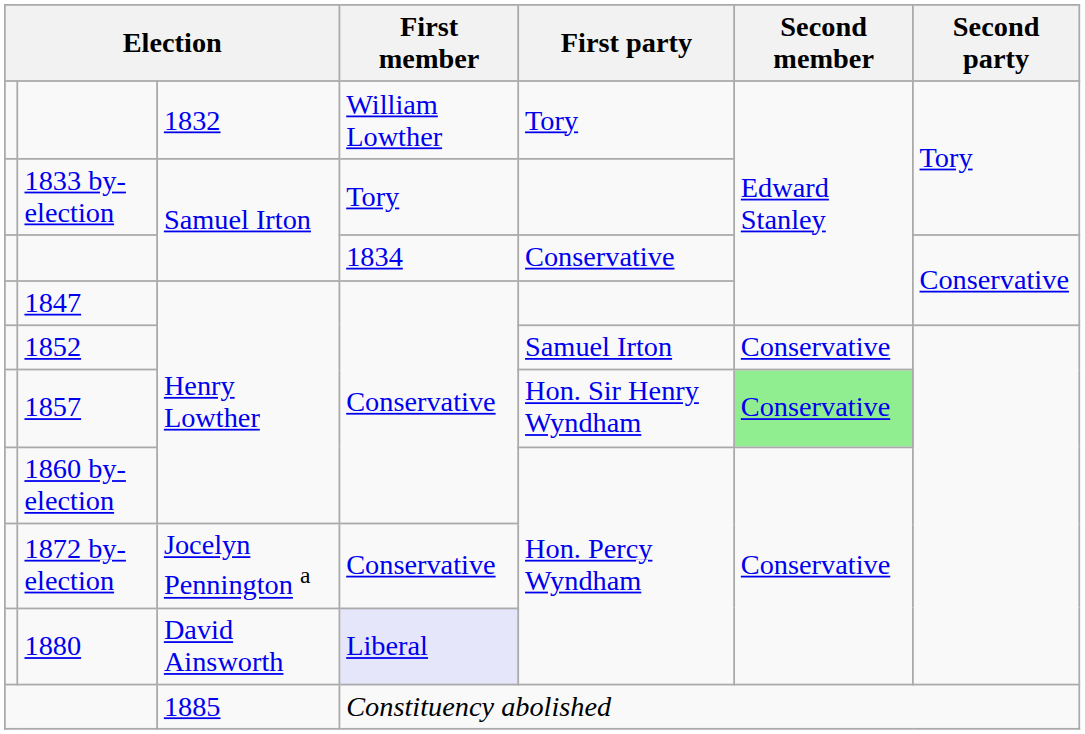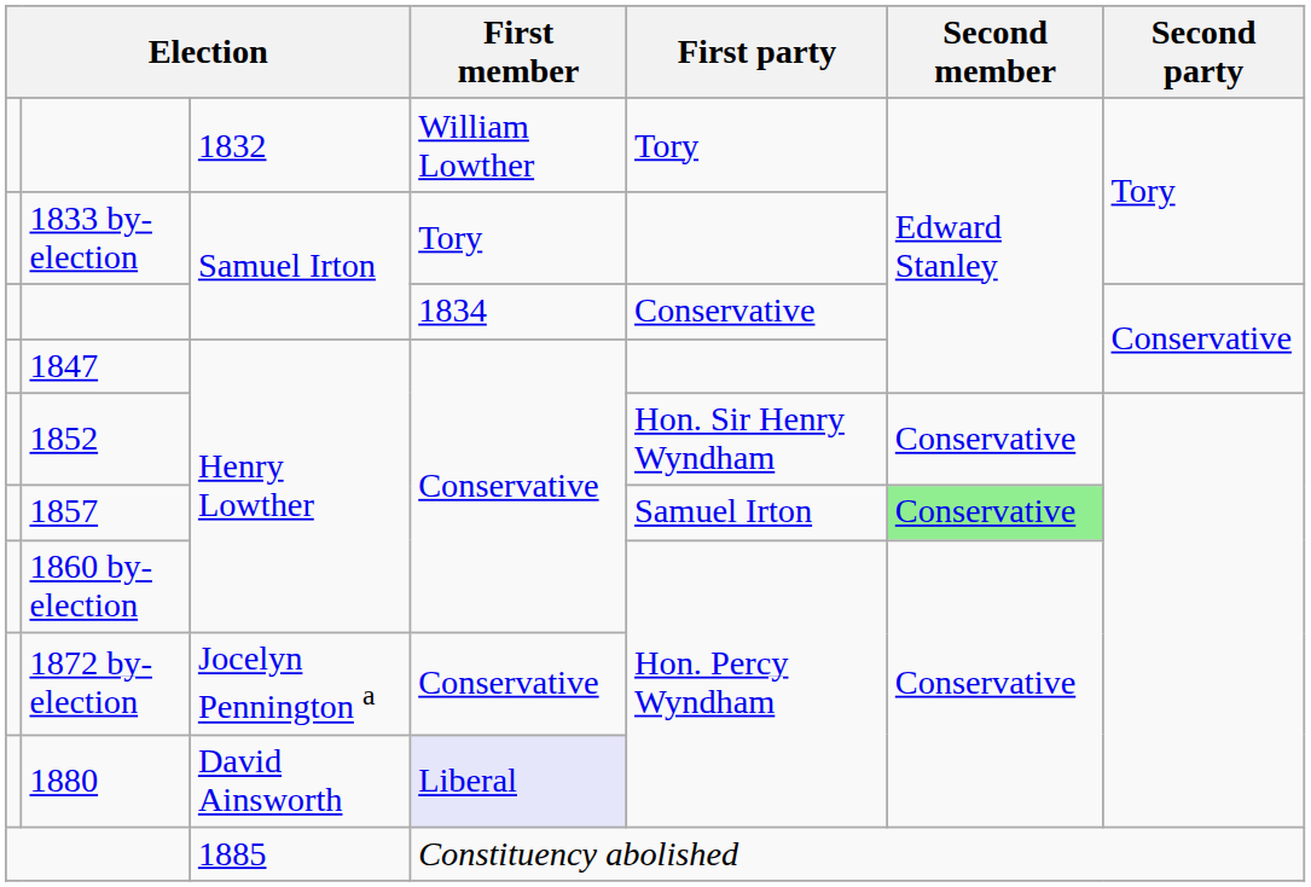1852 | First party: Samuel Irton -> Hon. Sir Henry Wyndham
1857 | First party: Hon. Sir Henry Wyndham -> Samuel Irton
